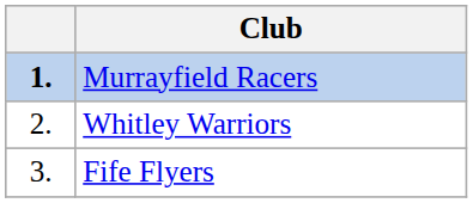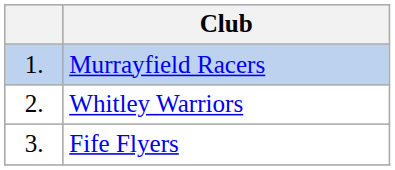Murrayfield Racers | column 1: bold -> normal
